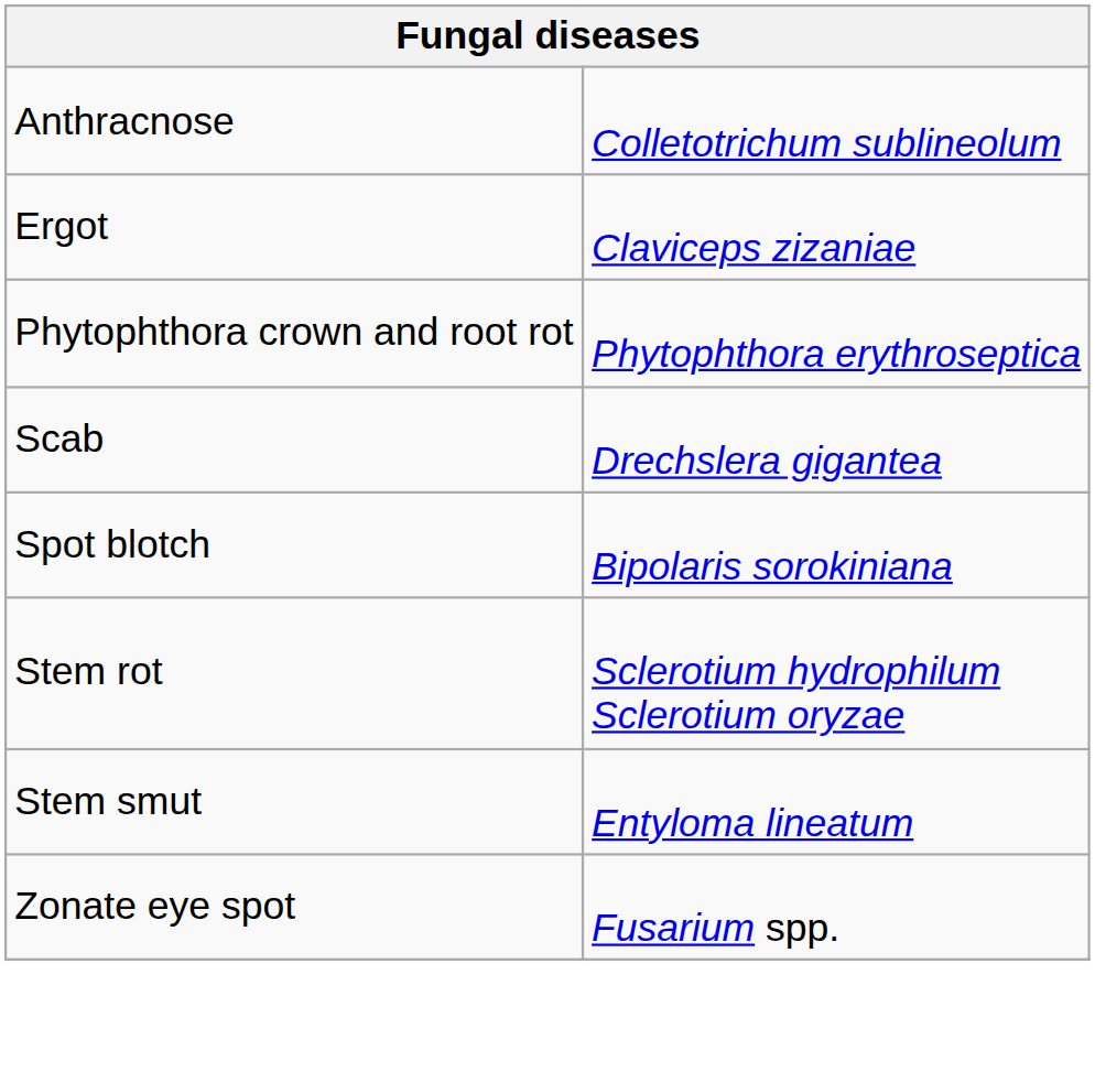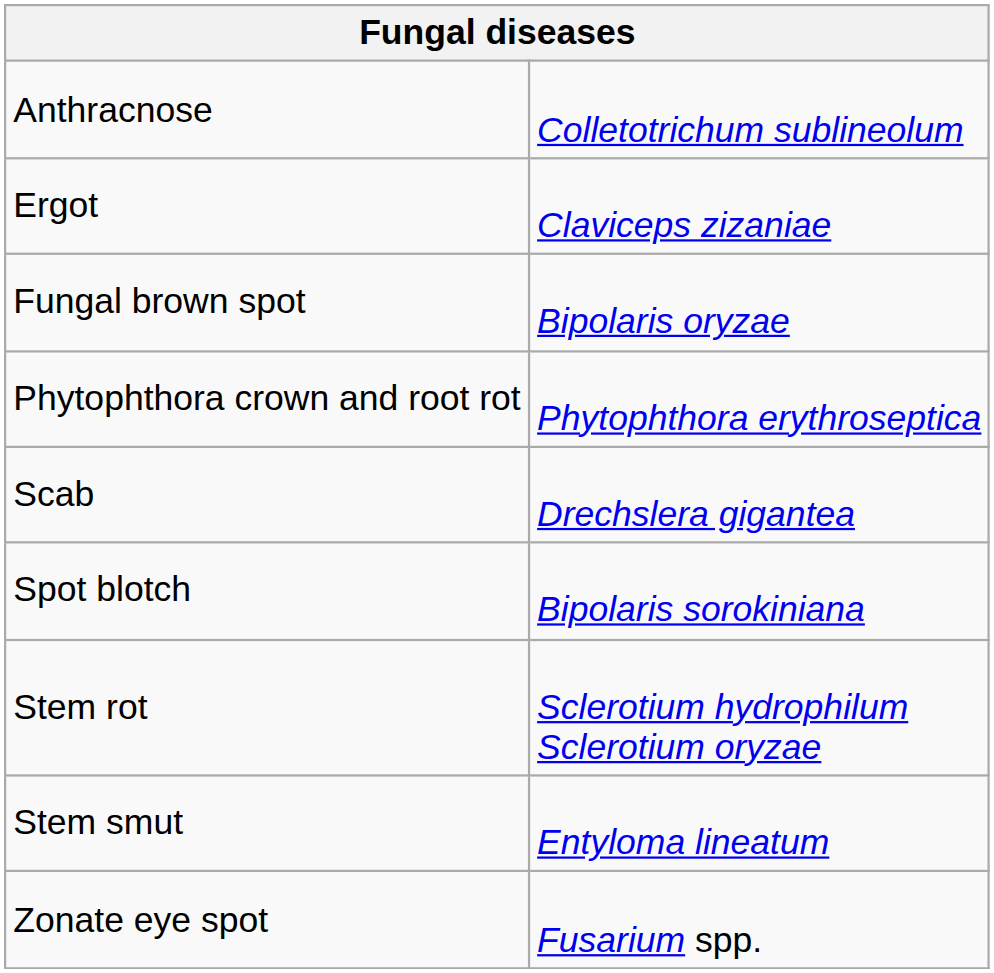+ row: Fungal brown spot | Bipolaris oryzae
